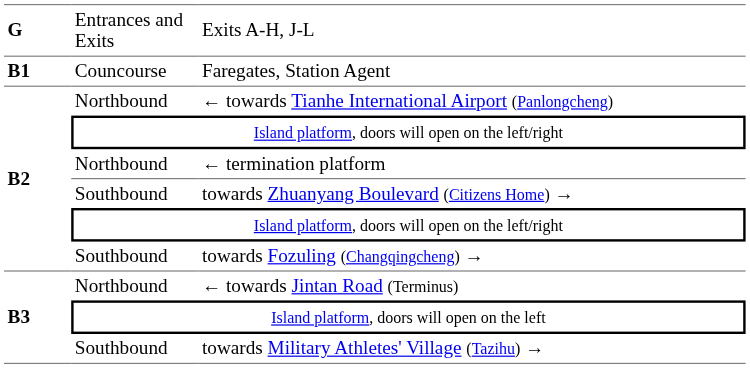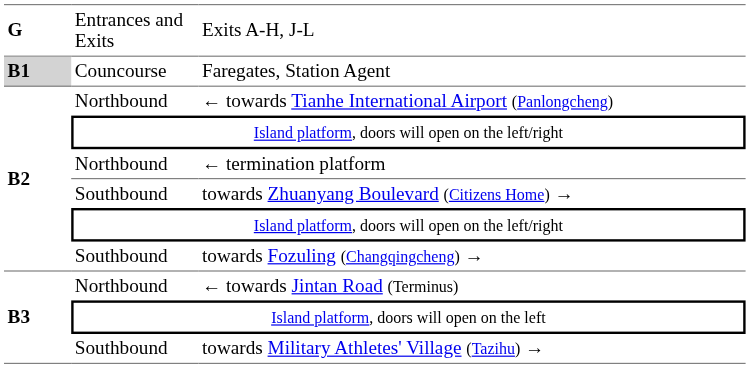Faregates, Station Agent | column 1: no background -> lightgrey background
